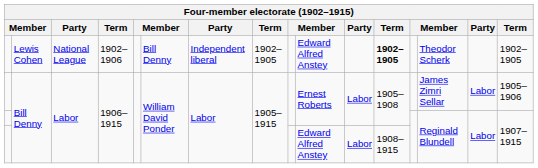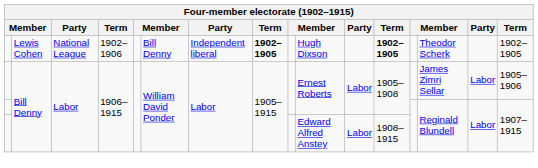row 3 | column 8: normal -> bold
row 3 | column 10: Edward Alfred Anstey -> Hugh Dixson
